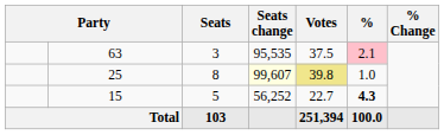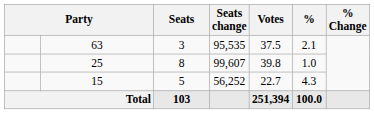63 | %: pink background -> no background
25 | Seats change: lightyellow background -> no background
25 | Votes: khaki background -> no background
15 | %: bold -> normal
